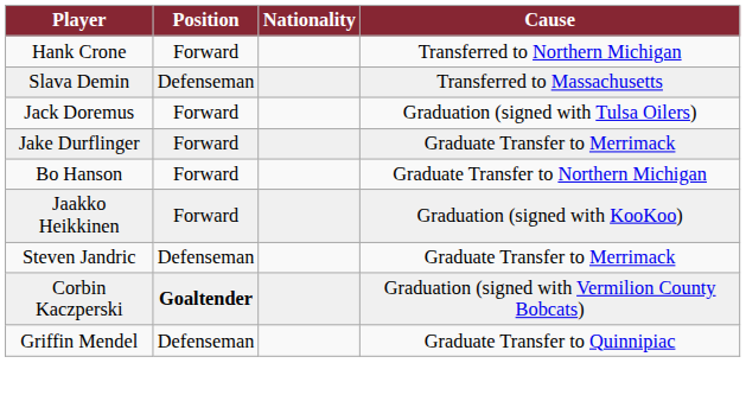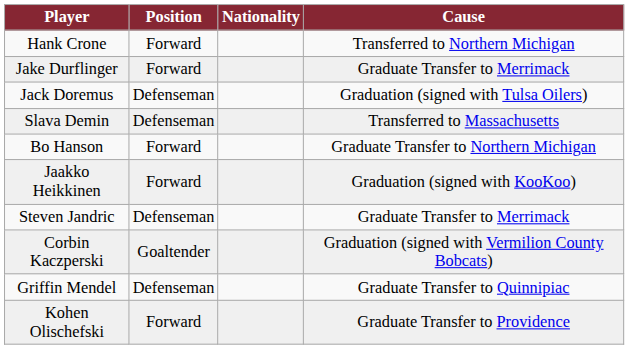rows swapped: Slava Demin <-> Jake Durflinger
Jack Doremus | Position: Forward -> Defenseman
Corbin Kaczperski | Position: bold -> normal
+ row: Kohen Olischefski | Forward | Graduate Transfer to Providence
